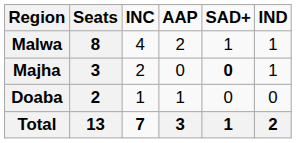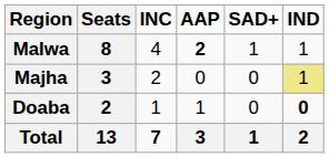Malwa | column 4: normal -> bold
Majha | column 5: bold -> normal
Majha | column 6: no background -> khaki background
Doaba | column 6: normal -> bold
